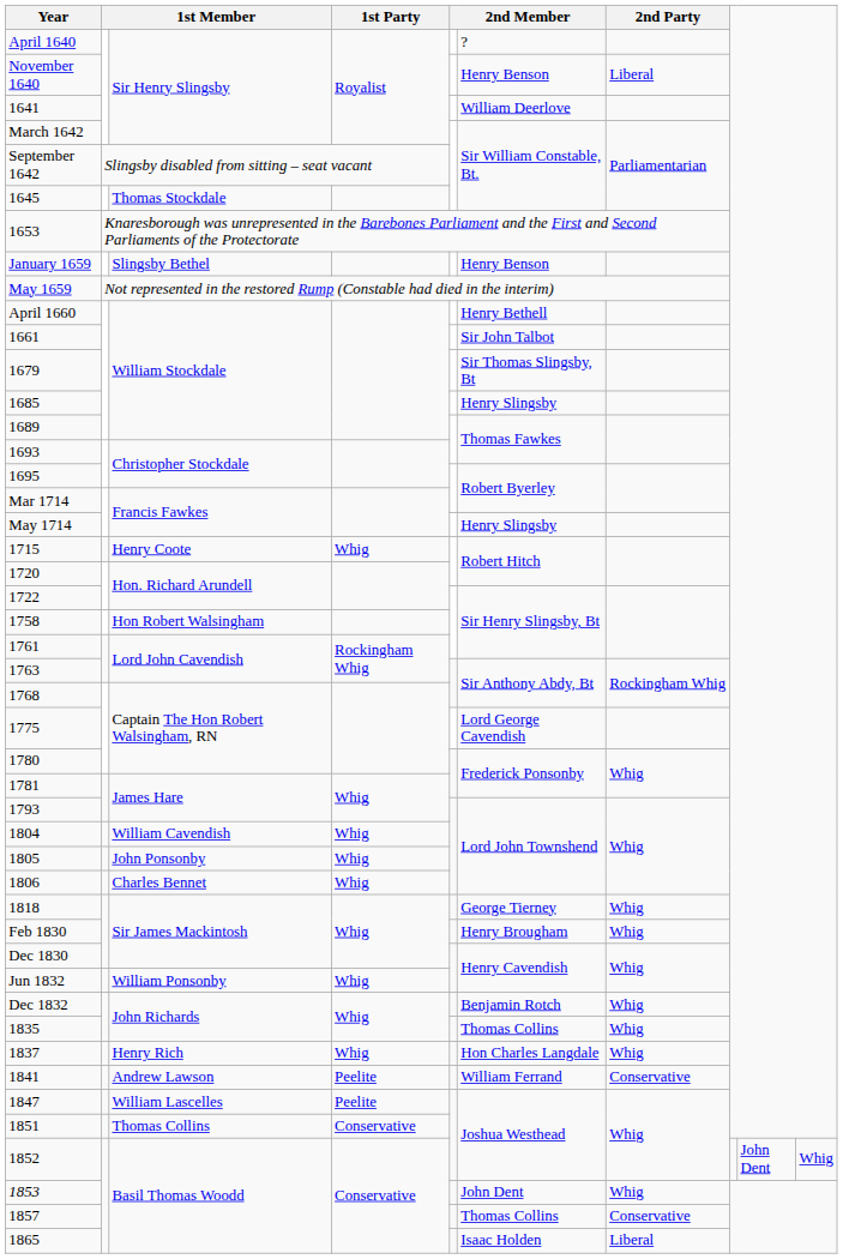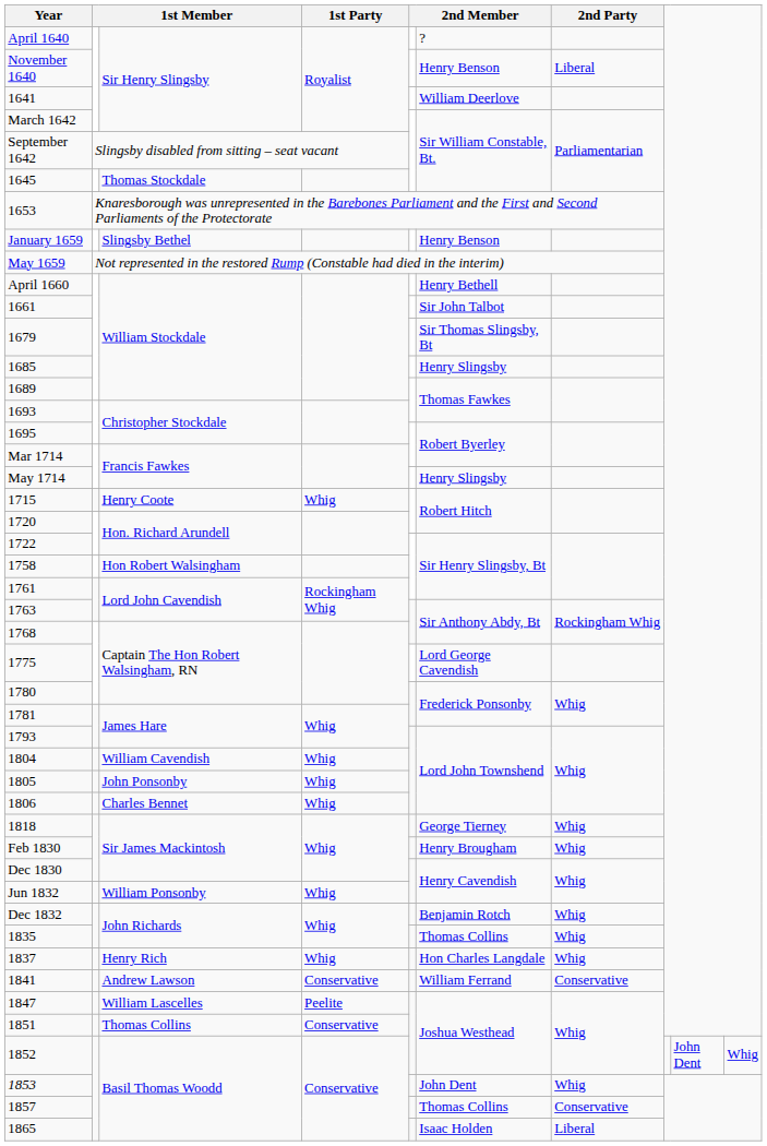1841 | 1st Party: Peelite -> Conservative
